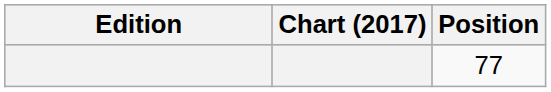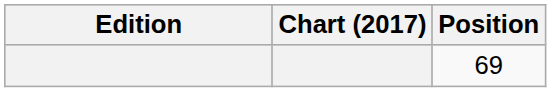row 2 | Position: 77 -> 69
